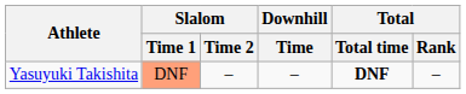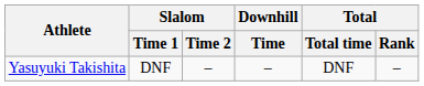Yasuyuki Takishita | Slalom / Time 1: lightsalmon background -> no background
Yasuyuki Takishita | Total / Total time: bold -> normal
